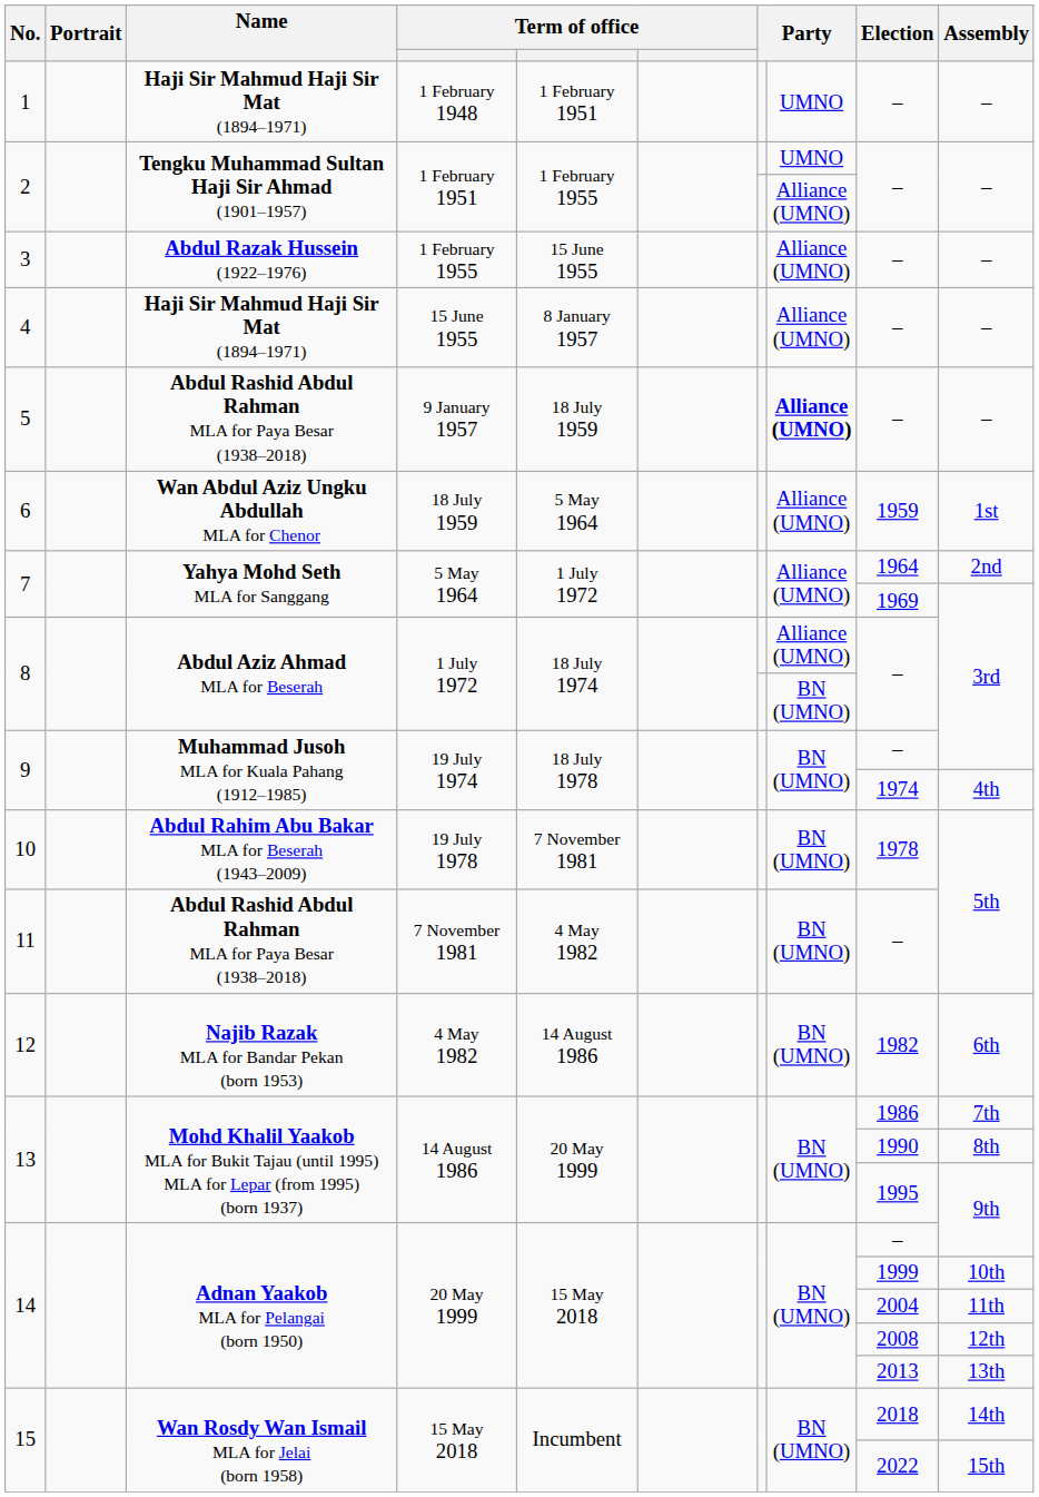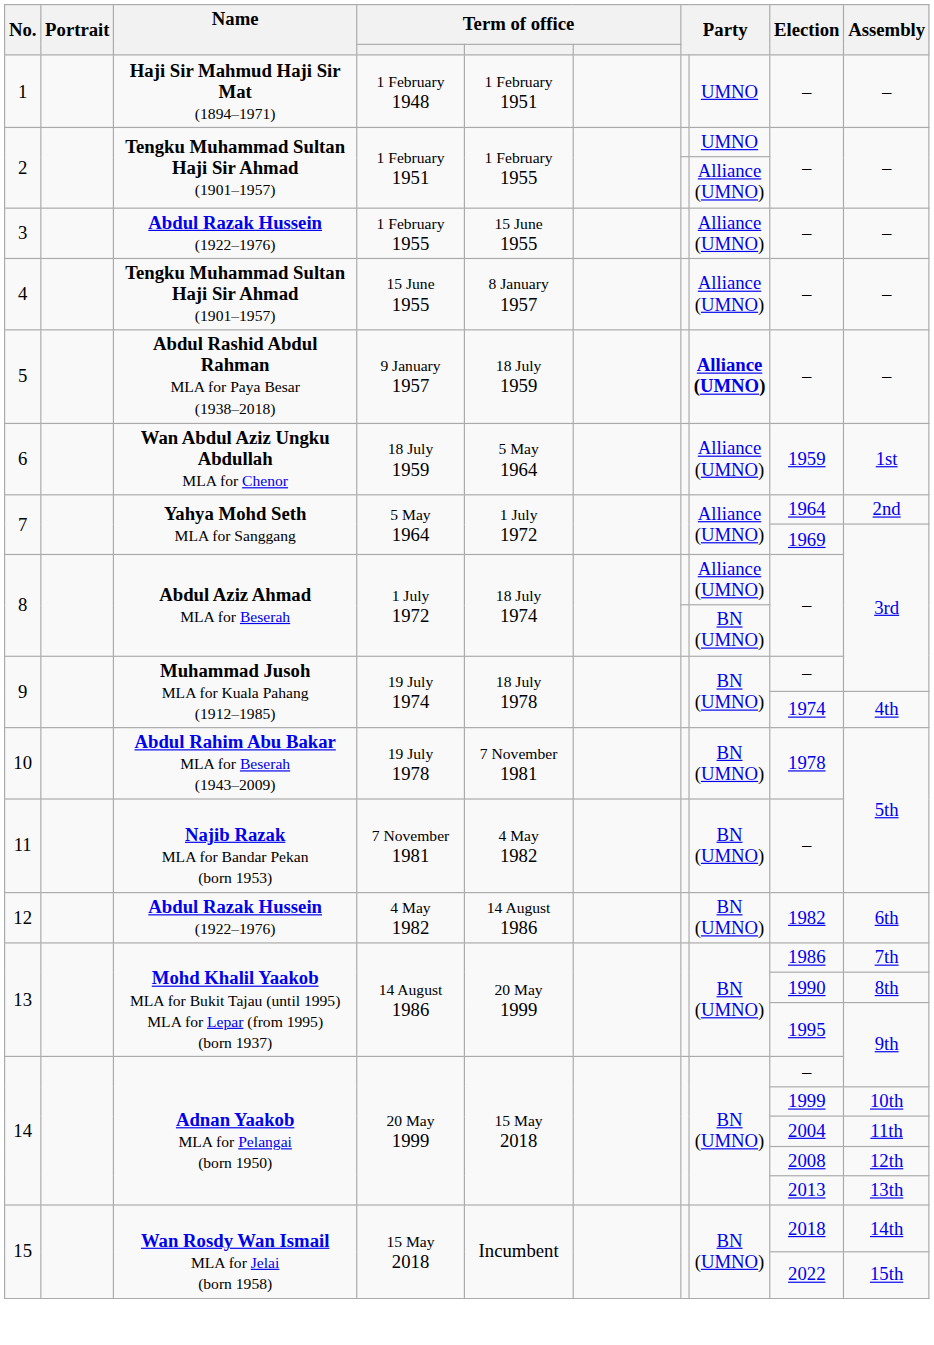4 | Name: Haji Sir Mahmud Haji Sir Mat (1894–1971) -> Tengku Muhammad Sultan Haji Sir Ahmad (1901–1957)
11 | Name: Abdul Rashid Abdul Rahman MLA for Paya Besar (1938–2018) -> Najib Razak MLA for Bandar Pekan (born 1953)
12 | Name: Najib Razak MLA for Bandar Pekan (born 1953) -> Abdul Razak Hussein (1922–1976)
